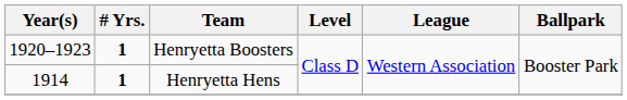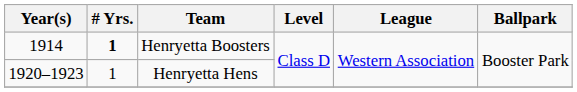Henryetta Boosters | Year(s): 1920–1923 -> 1914
Henryetta Hens | Year(s): 1914 -> 1920–1923
Henryetta Hens | # Yrs.: bold -> normal
